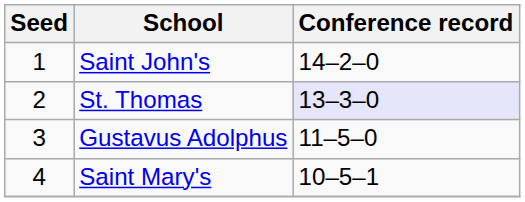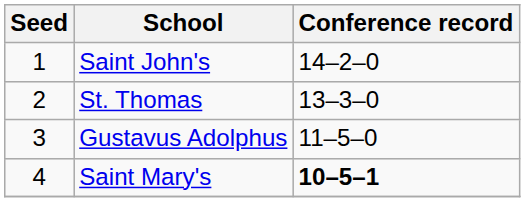St. Thomas | Conference record: lavender background -> no background
Saint Mary's | Conference record: normal -> bold
